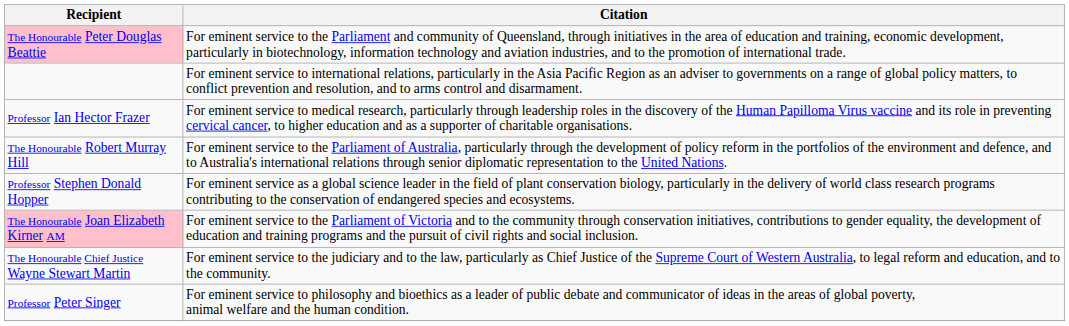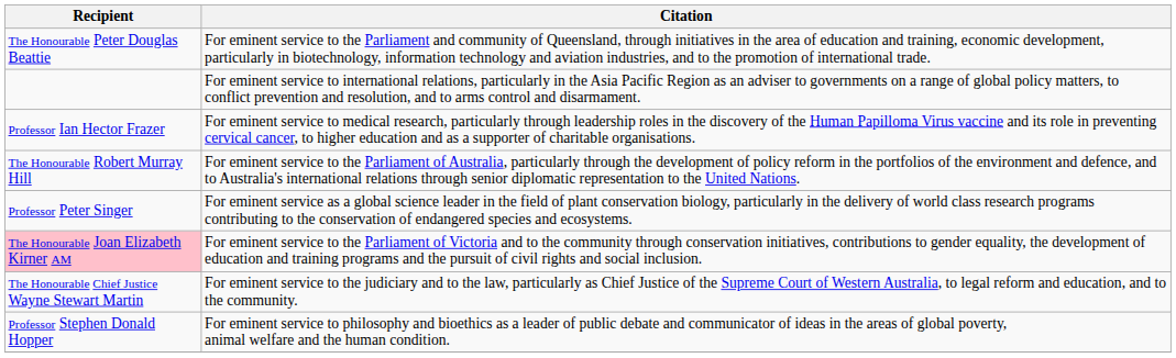row 2 | Recipient: pink background -> no background
row 6 | Recipient: Professor Stephen Donald Hopper -> Professor Peter Singer
row 9 | Recipient: Professor Peter Singer -> Professor Stephen Donald Hopper
